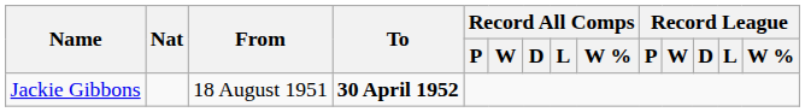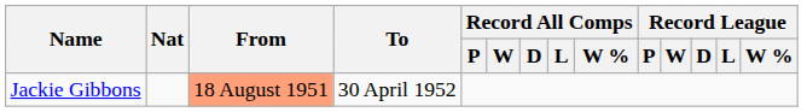Jackie Gibbons | From: no background -> lightsalmon background
Jackie Gibbons | To: bold -> normal
